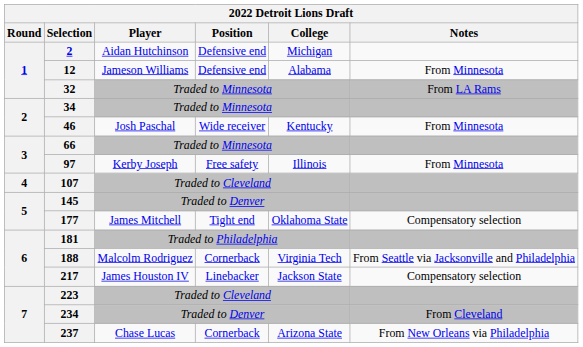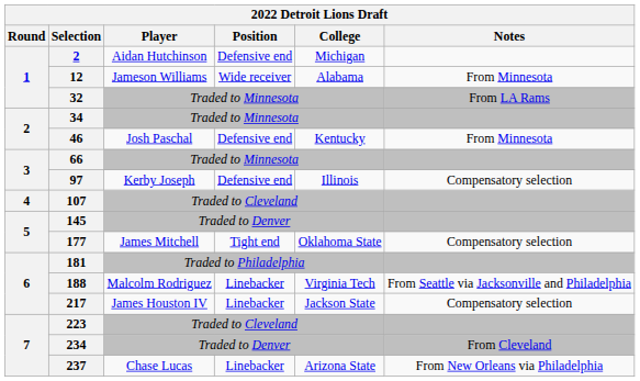12 | Position: Defensive end -> Wide receiver
46 | Position: Wide receiver -> Defensive end
97 | Position: Free safety -> Defensive end
97 | Notes: From Minnesota -> Compensatory selection
188 | Position: Cornerback -> Linebacker
237 | Position: Cornerback -> Linebacker
